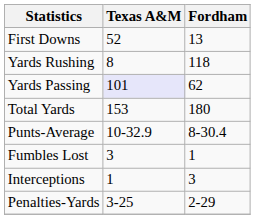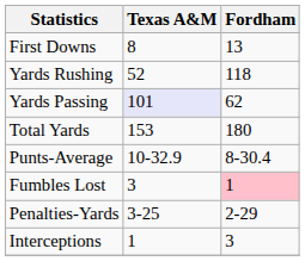First Downs | Texas A&M: 52 -> 8
Yards Rushing | Texas A&M: 8 -> 52
Fumbles Lost | Fordham: no background -> pink background
rows swapped: Interceptions <-> Penalties-Yards
